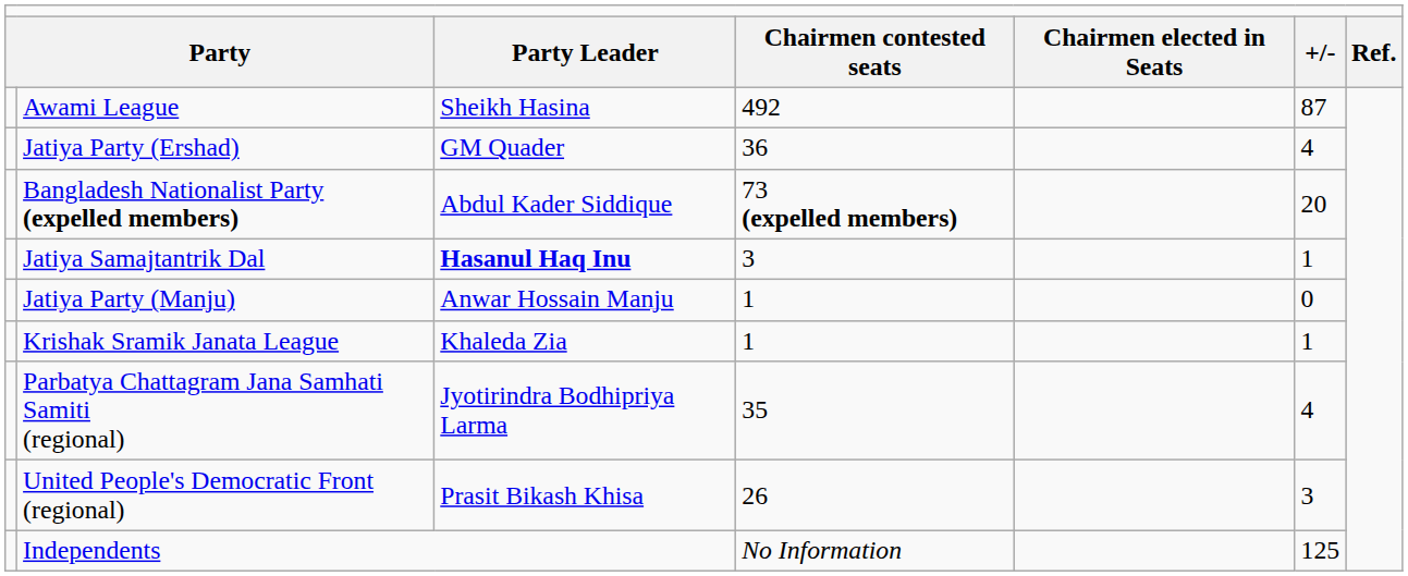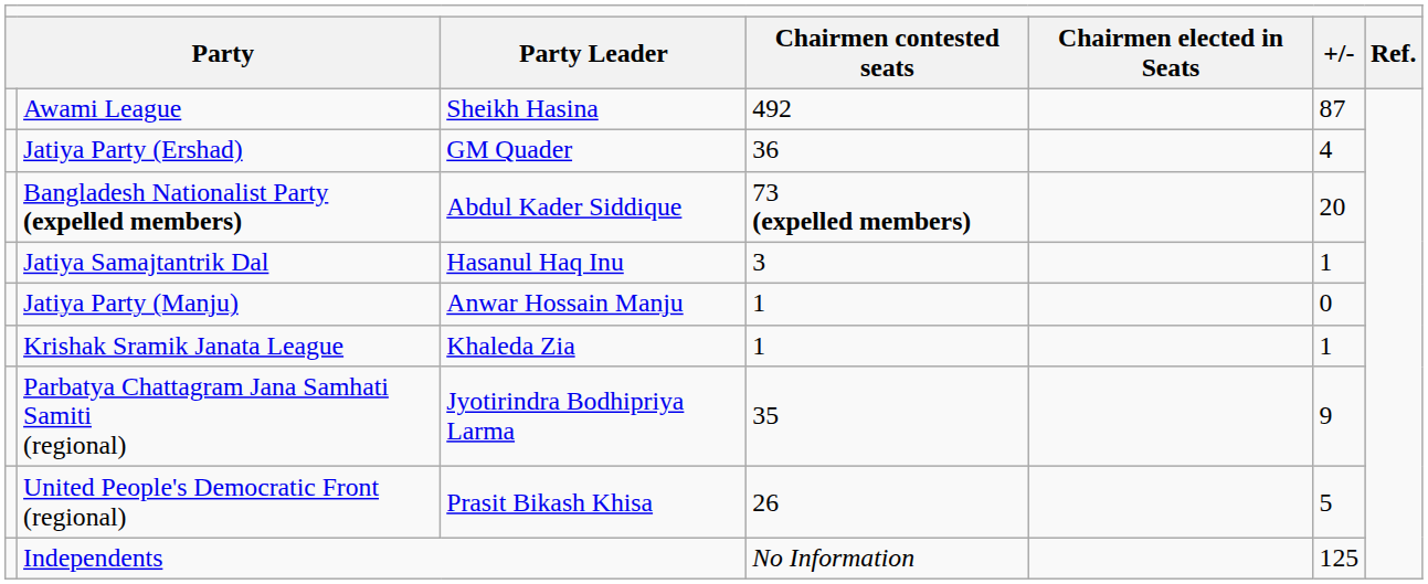Jatiya Samajtantrik Dal | column 3: bold -> normal
Parbatya Chattagram Jana Samhati Samiti (regional) | column 6: 4 -> 9
United People's Democratic Front (regional) | column 6: 3 -> 5
